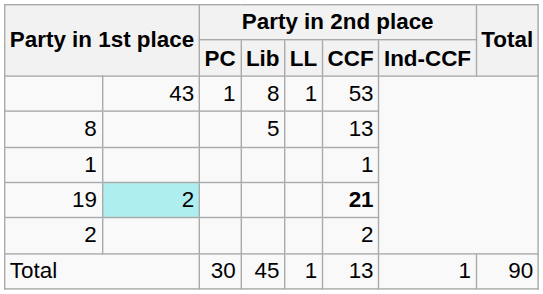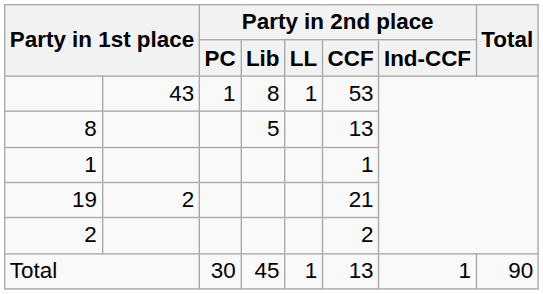19 | column 2: paleturquoise background -> no background
19 | Party in 2nd place / CCF: bold -> normal
